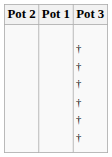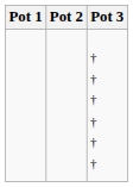columns swapped: Pot 1 <-> Pot 2
